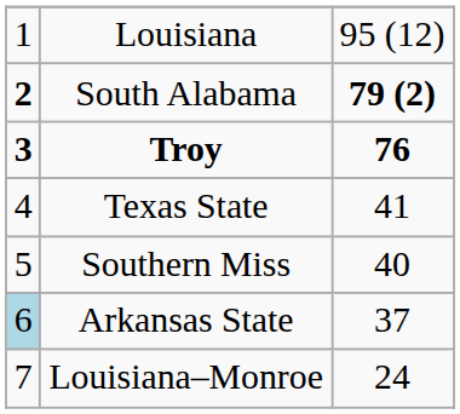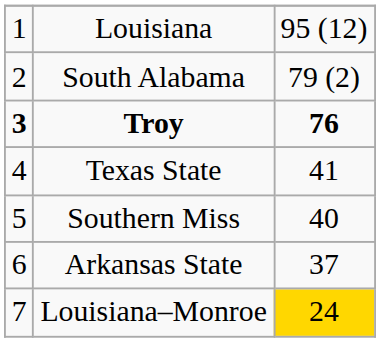South Alabama | column 1: bold -> normal
South Alabama | column 3: bold -> normal
Arkansas State | column 1: lightblue background -> no background
Louisiana–Monroe | column 3: no background -> gold background
